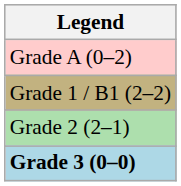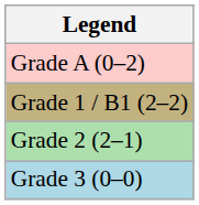row 5 | column 1: bold -> normal
